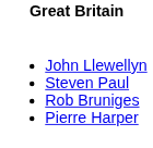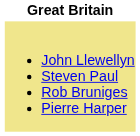row 2 | column 1: no background -> khaki background
